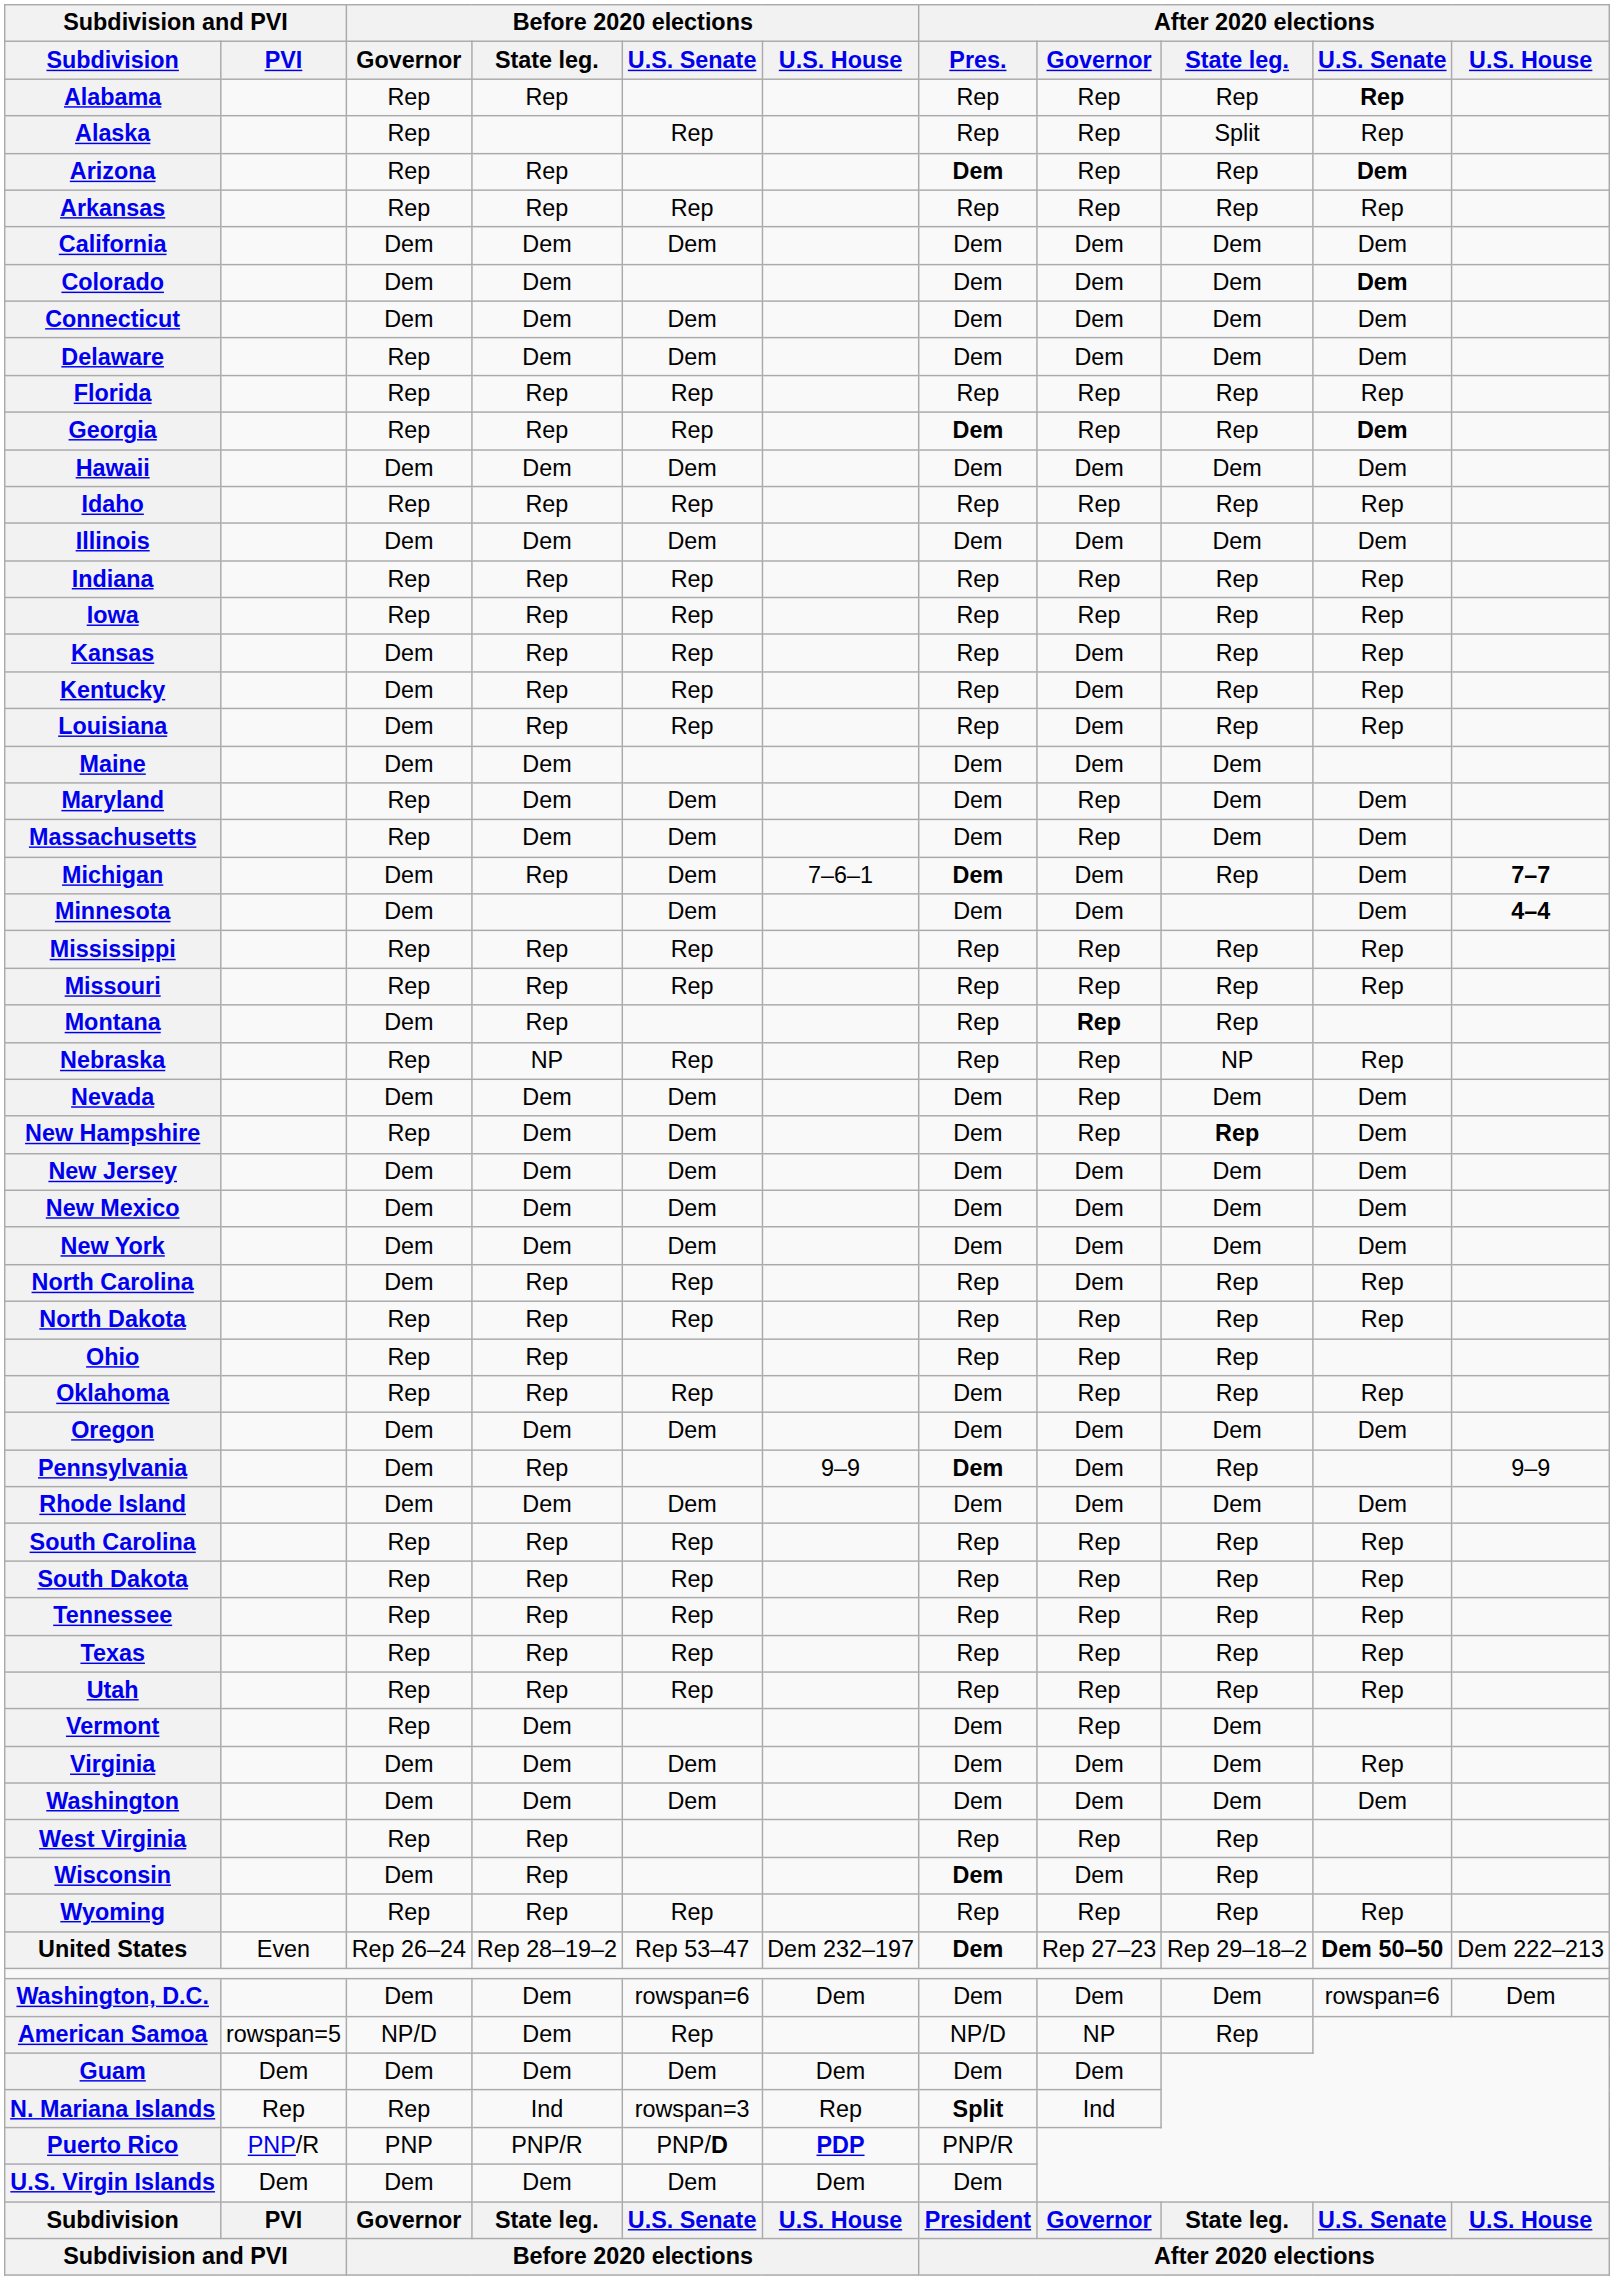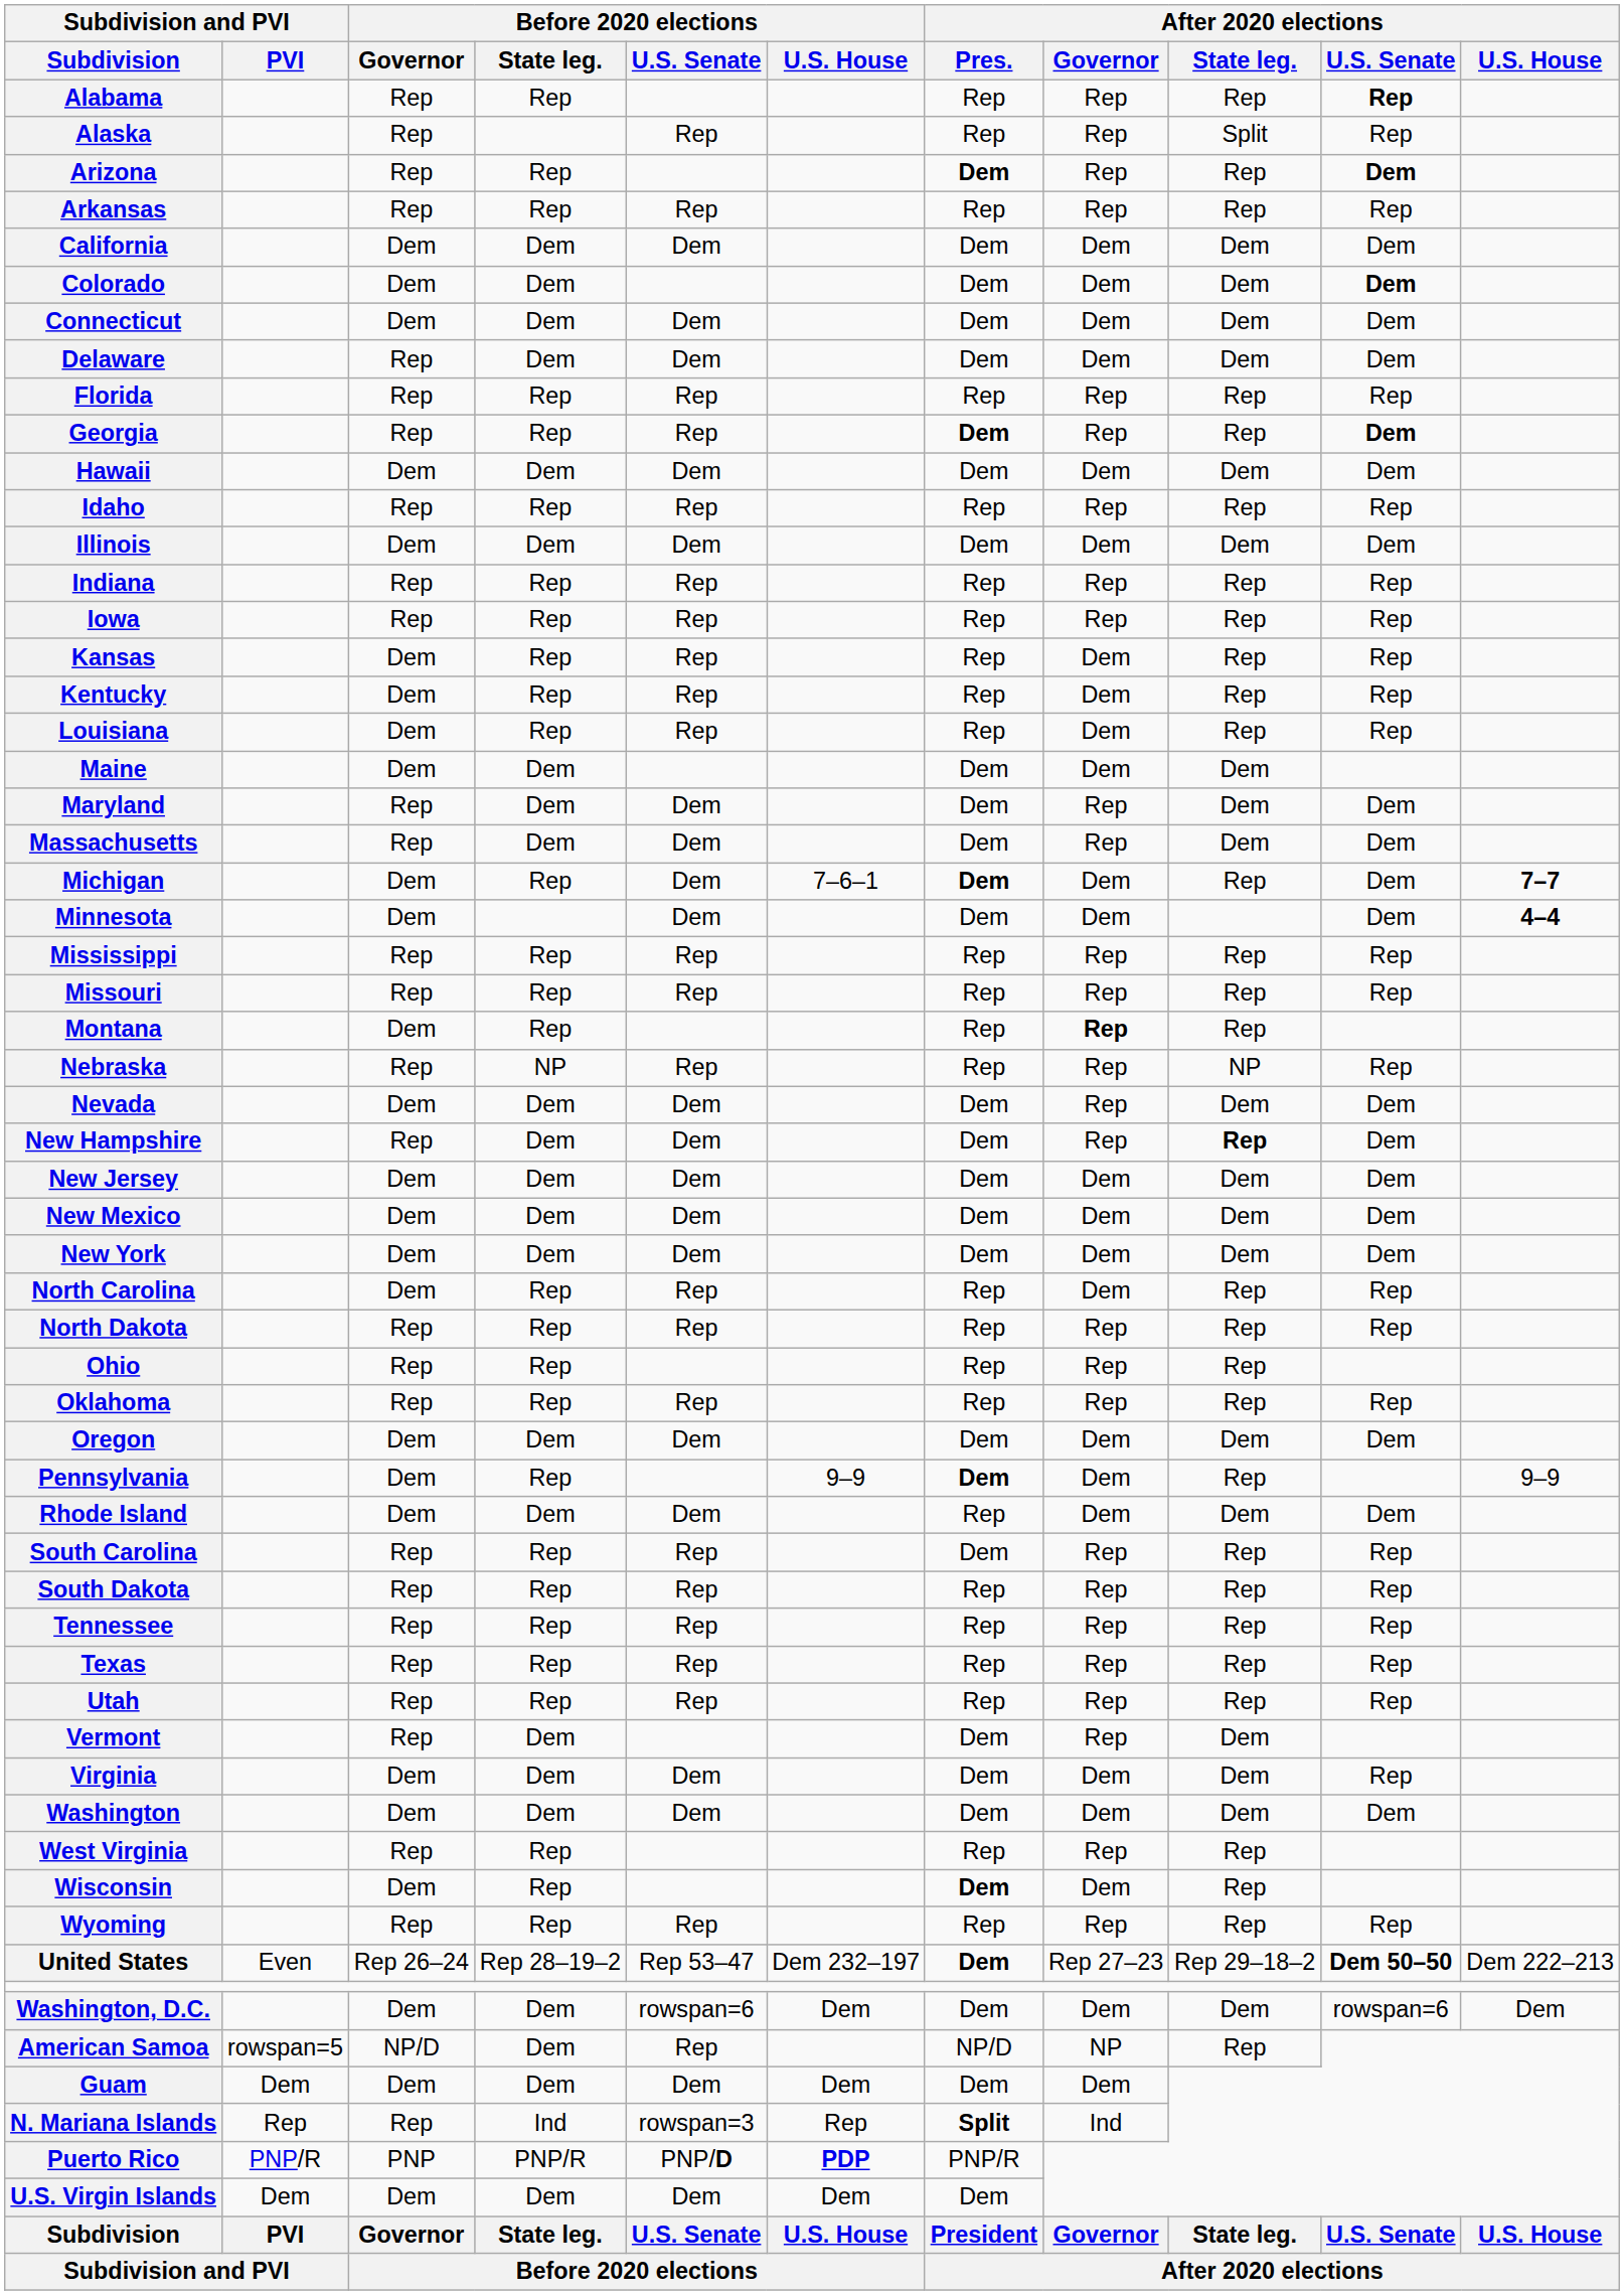Oklahoma | After 2020 elections / Pres.: Dem -> Rep
Rhode Island | After 2020 elections / Pres.: Dem -> Rep
South Carolina | After 2020 elections / Pres.: Rep -> Dem
